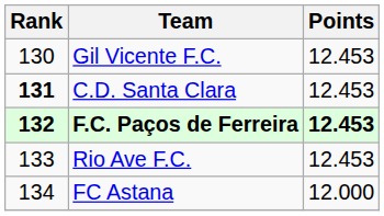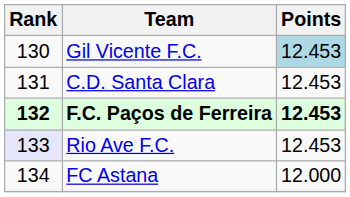Gil Vicente F.C. | Points: no background -> lightblue background
C.D. Santa Clara | Rank: bold -> normal
Rio Ave F.C. | Rank: no background -> lavender background
